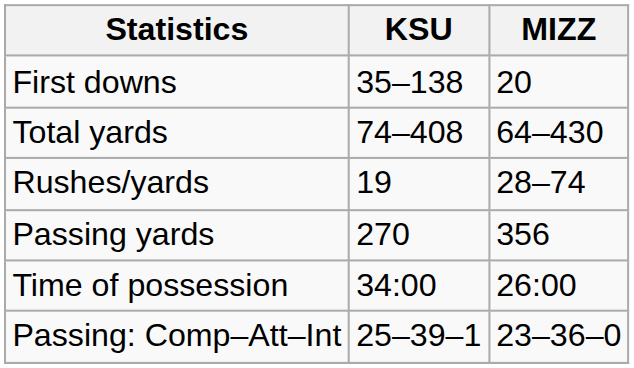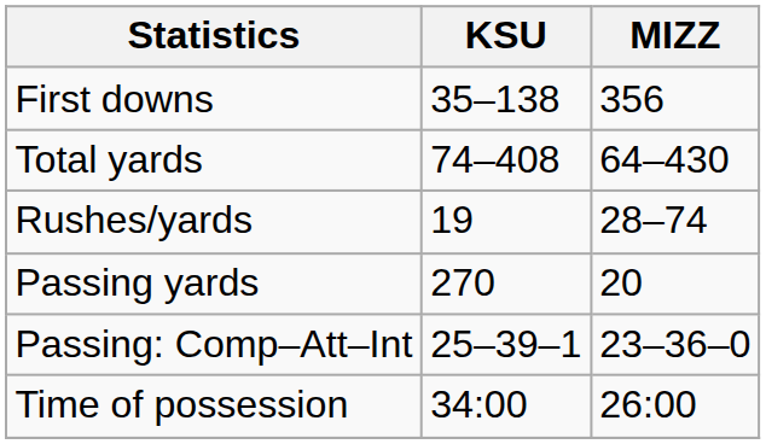First downs | MIZZ: 20 -> 356
Passing yards | MIZZ: 356 -> 20
rows swapped: Passing: Comp–Att–Int <-> Time of possession
